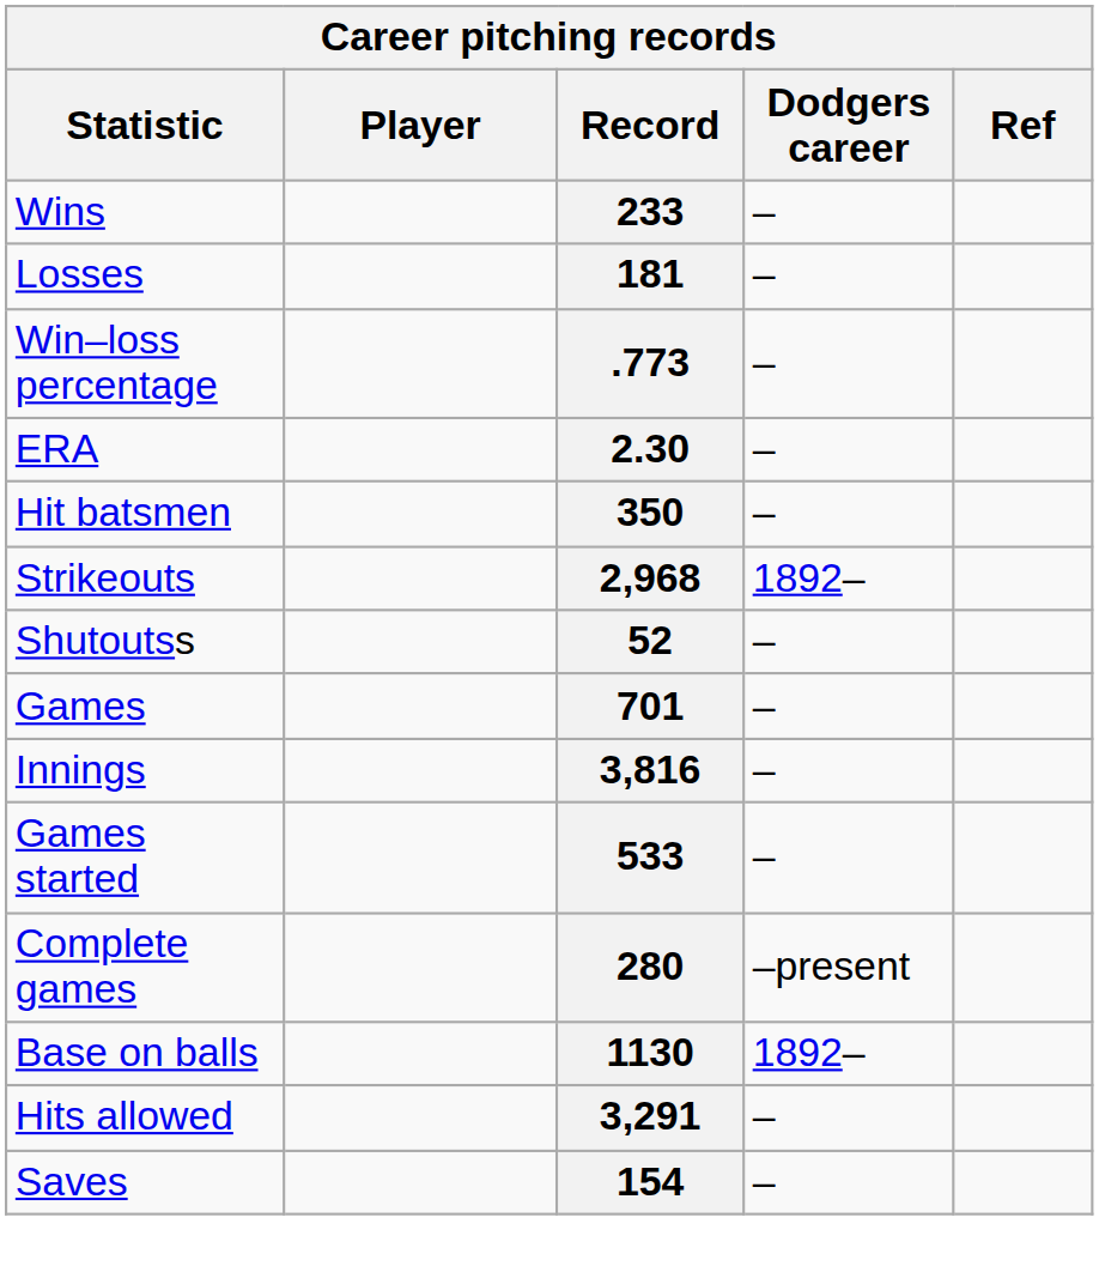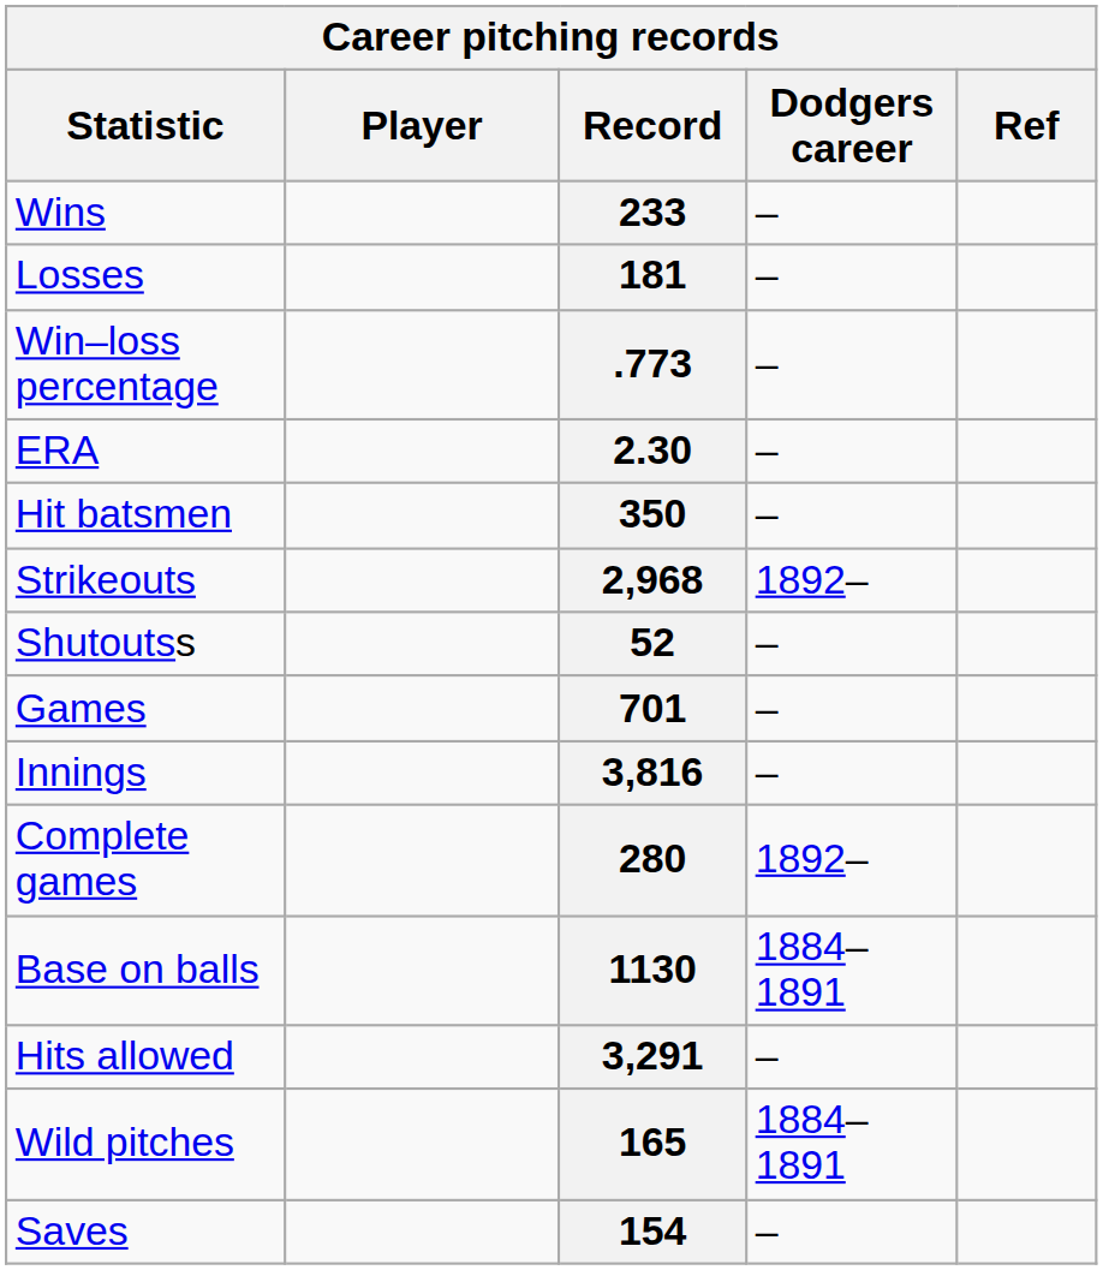- row: Games started | 533 | –
280 | Dodgers career: –present -> 1892–
1130 | Dodgers career: 1892– -> 1884–1891
+ row: Wild pitches | 165 | 1884–1891
